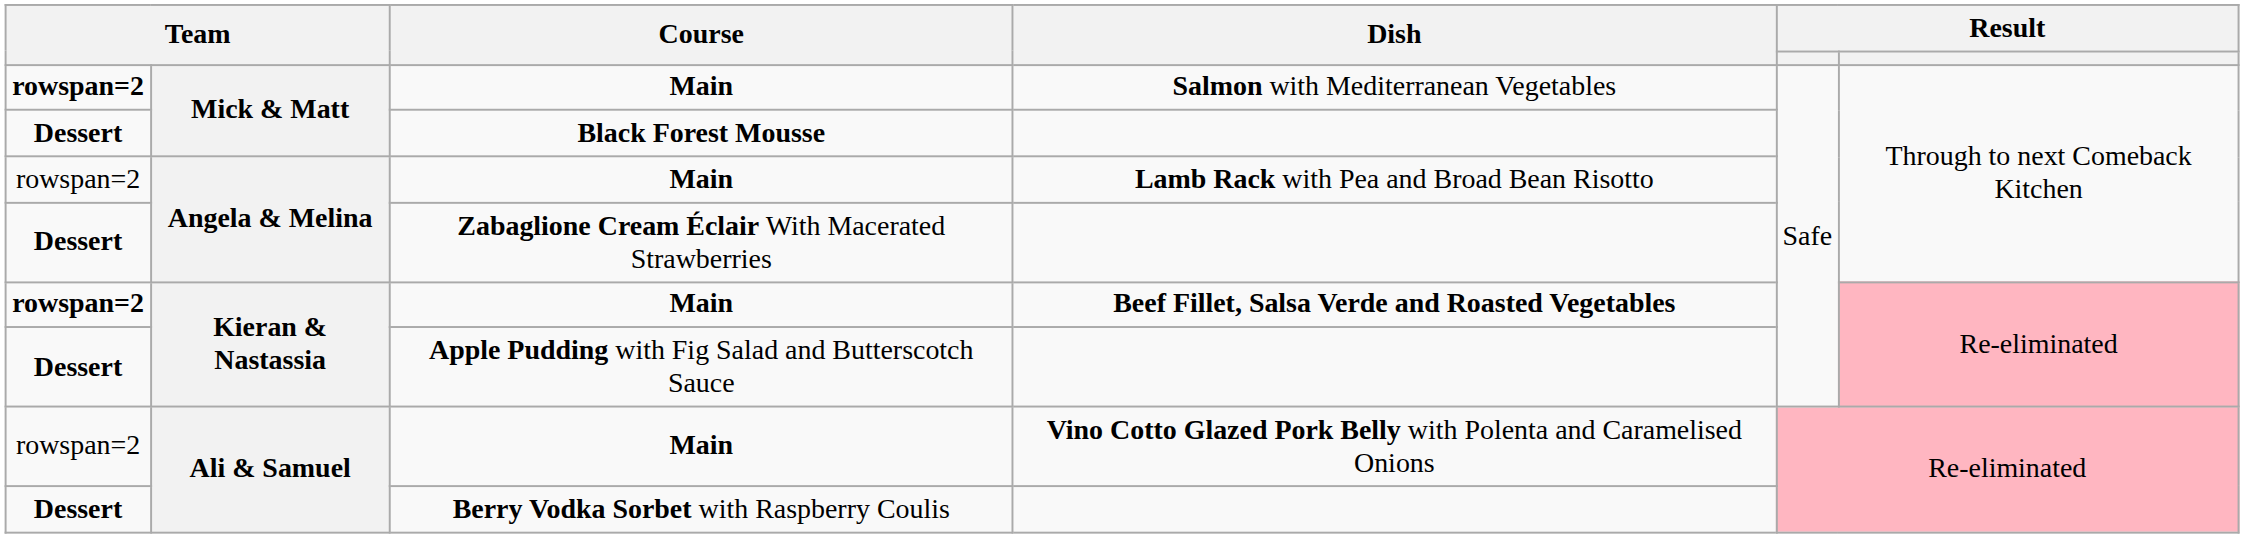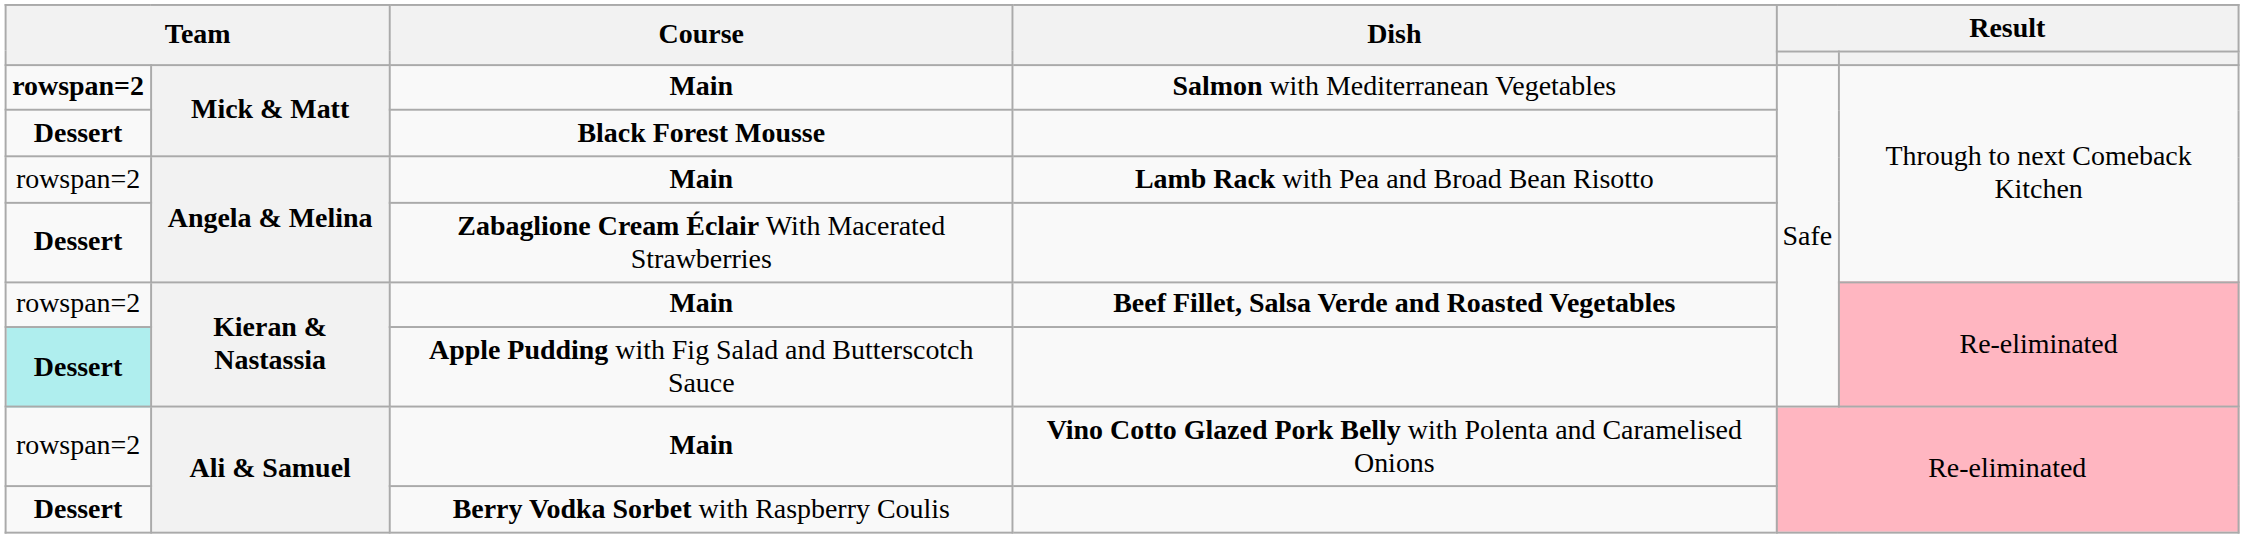Main / Beef Fillet, Salsa Verde and Roasted Vegetables | column 1: bold -> normal
Apple Pudding with Fig Salad and Butterscotch Sauce | column 1: no background -> paleturquoise background
